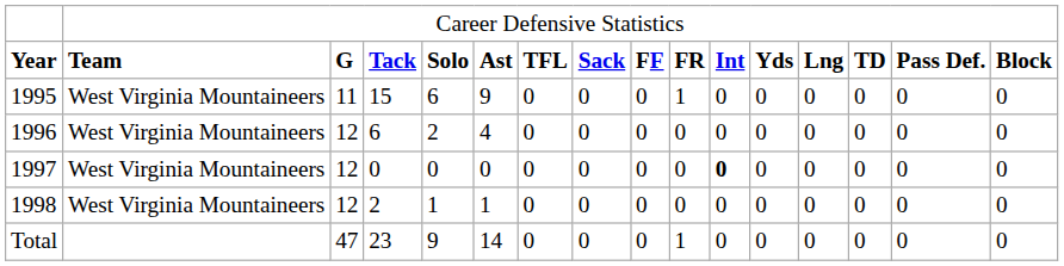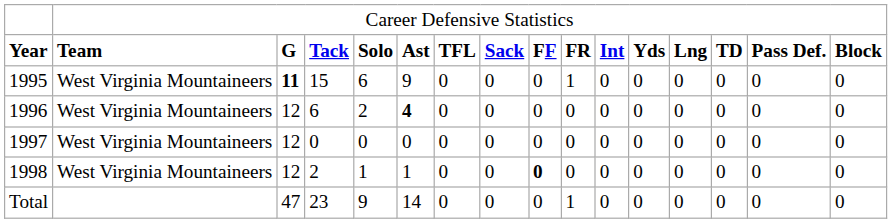1995 | column 3: normal -> bold
1996 | column 6: normal -> bold
1997 | column 11: bold -> normal
1998 | column 9: normal -> bold
